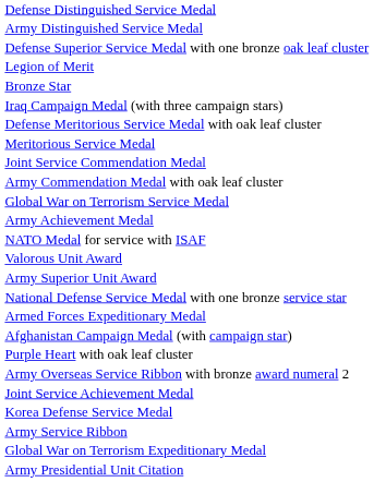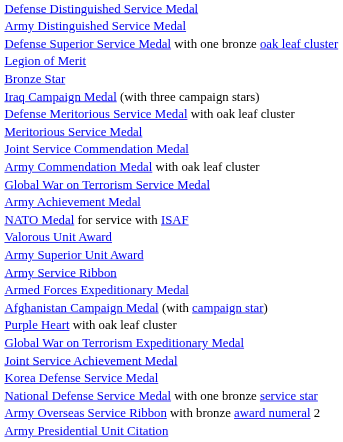row 16 | column 1: National Defense Service Medal with one bronze service star -> Army Service Ribbon
row 20 | column 1: Army Overseas Service Ribbon with bronze award numeral 2 -> Global War on Terrorism Expeditionary Medal
row 23 | column 1: Army Service Ribbon -> National Defense Service Medal with one bronze service star
row 24 | column 1: Global War on Terrorism Expeditionary Medal -> Army Overseas Service Ribbon with bronze award numeral 2
